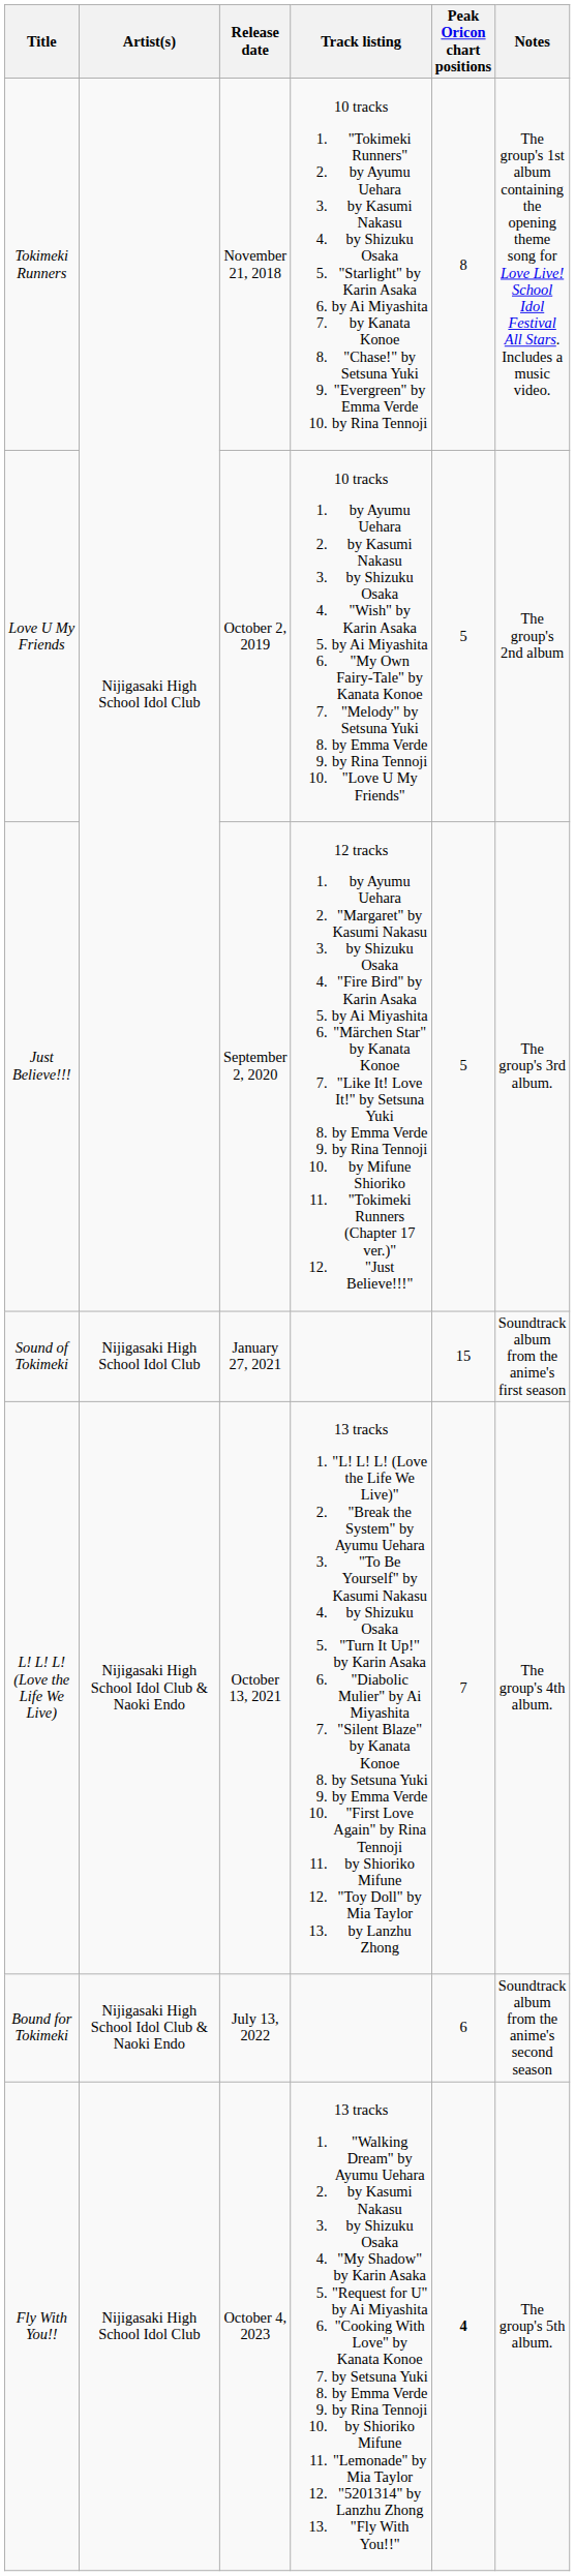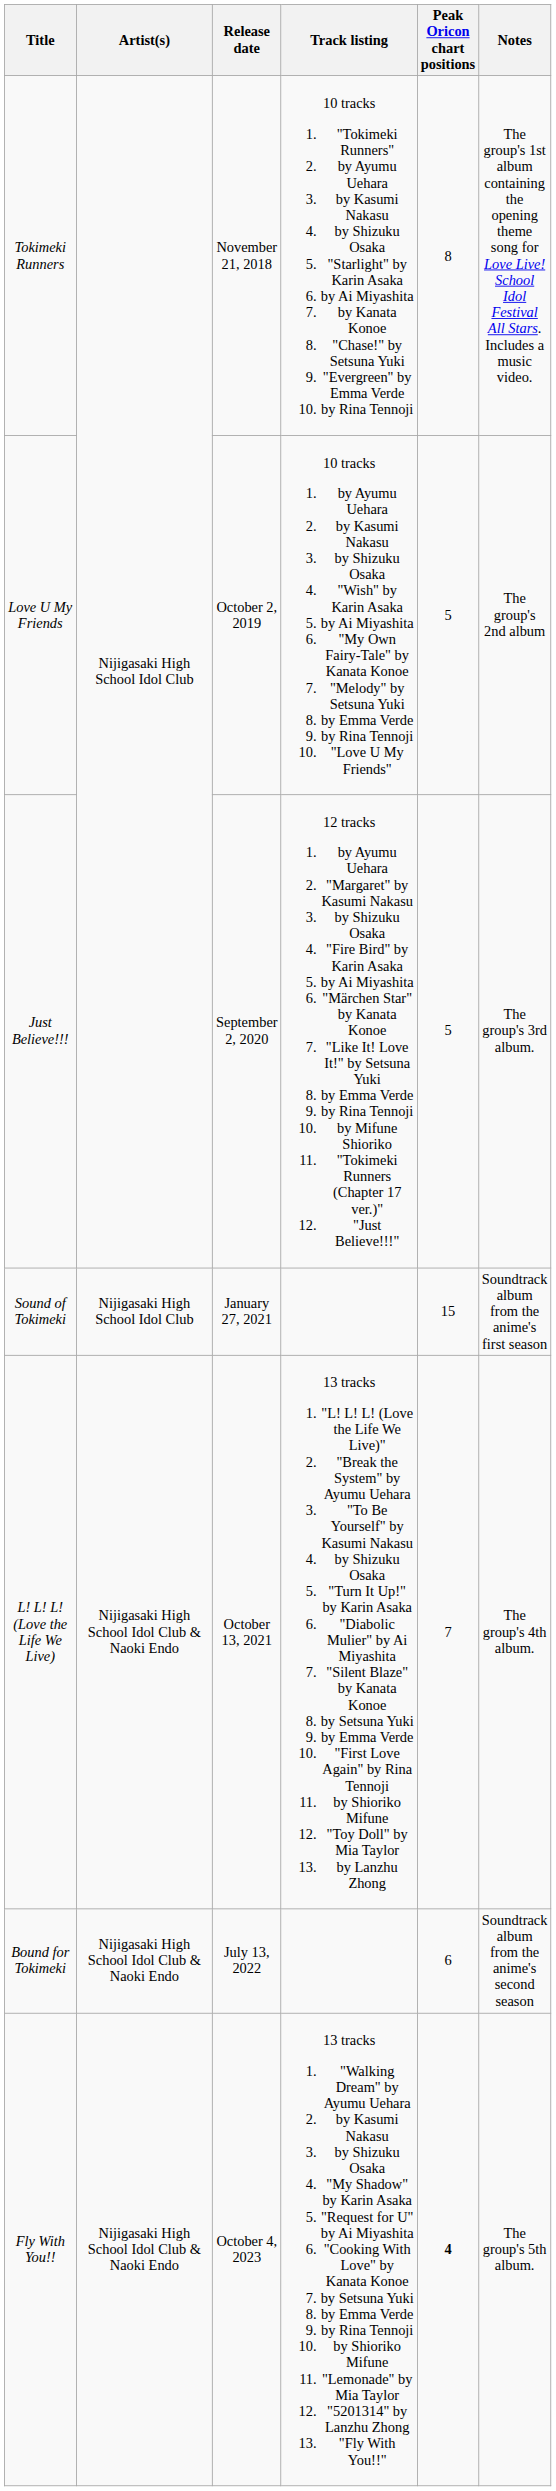Fly With You!! | Artist(s): Nijigasaki High School Idol Club -> Nijigasaki High School Idol Club & Naoki Endo
